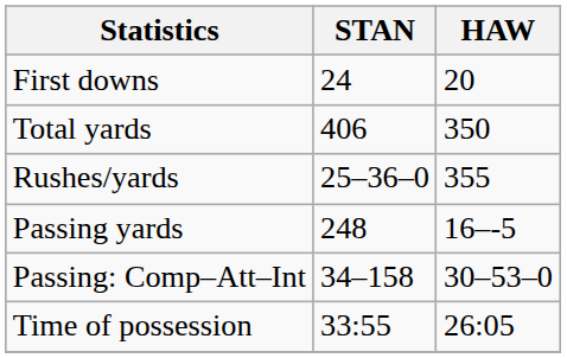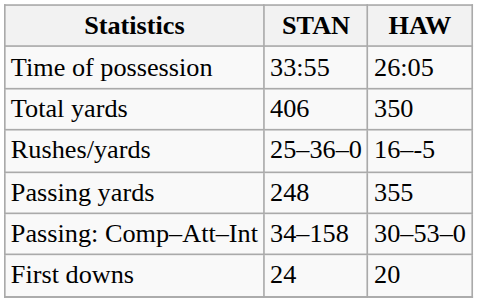rows swapped: First downs <-> Time of possession
Rushes/yards | HAW: 355 -> 16–-5
Passing yards | HAW: 16–-5 -> 355
